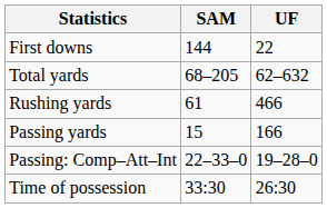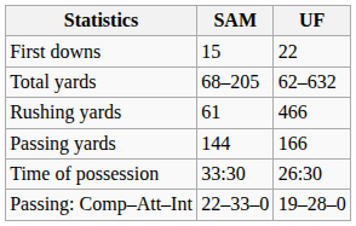First downs | SAM: 144 -> 15
Passing yards | SAM: 15 -> 144
rows swapped: Passing: Comp–Att–Int <-> Time of possession
